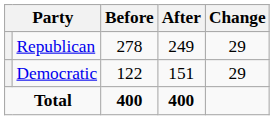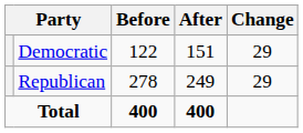rows swapped: Republican <-> Democratic
